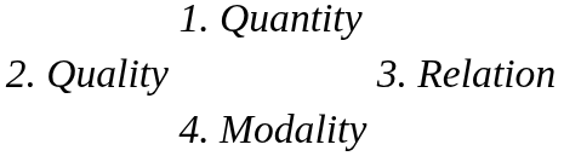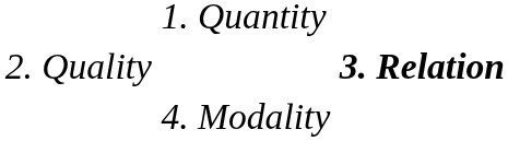2. Quality | column 3: normal -> bold
